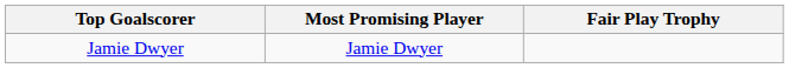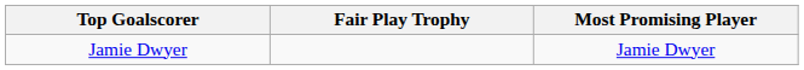columns swapped: Most Promising Player <-> Fair Play Trophy
